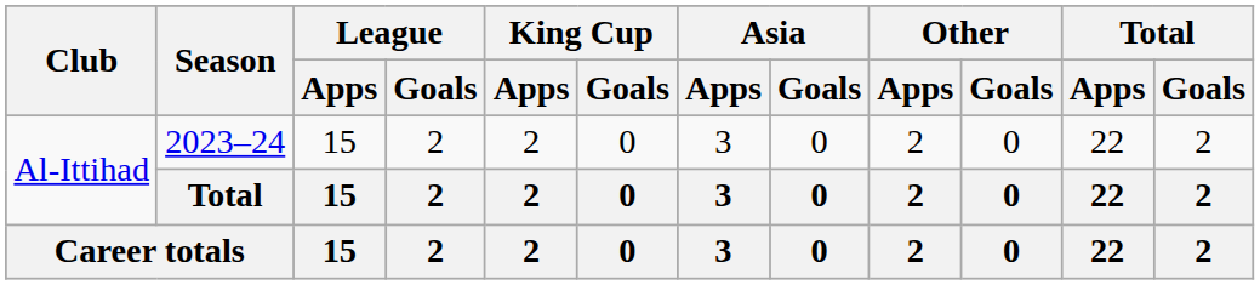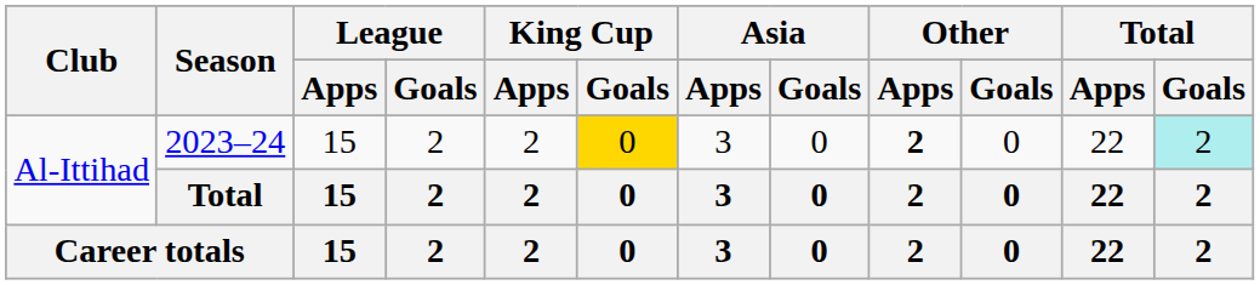Al-Ittihad / 2023–24 | King Cup / Goals: no background -> gold background
Al-Ittihad / 2023–24 | Other / Apps: normal -> bold
Al-Ittihad / 2023–24 | Total / Goals: no background -> paleturquoise background
